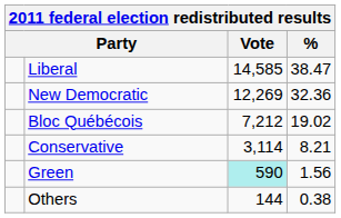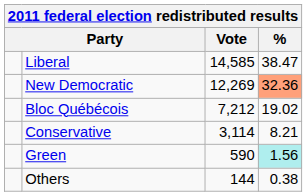New Democratic | %: no background -> lightsalmon background
Green | Vote: paleturquoise background -> no background
Green | %: no background -> paleturquoise background
